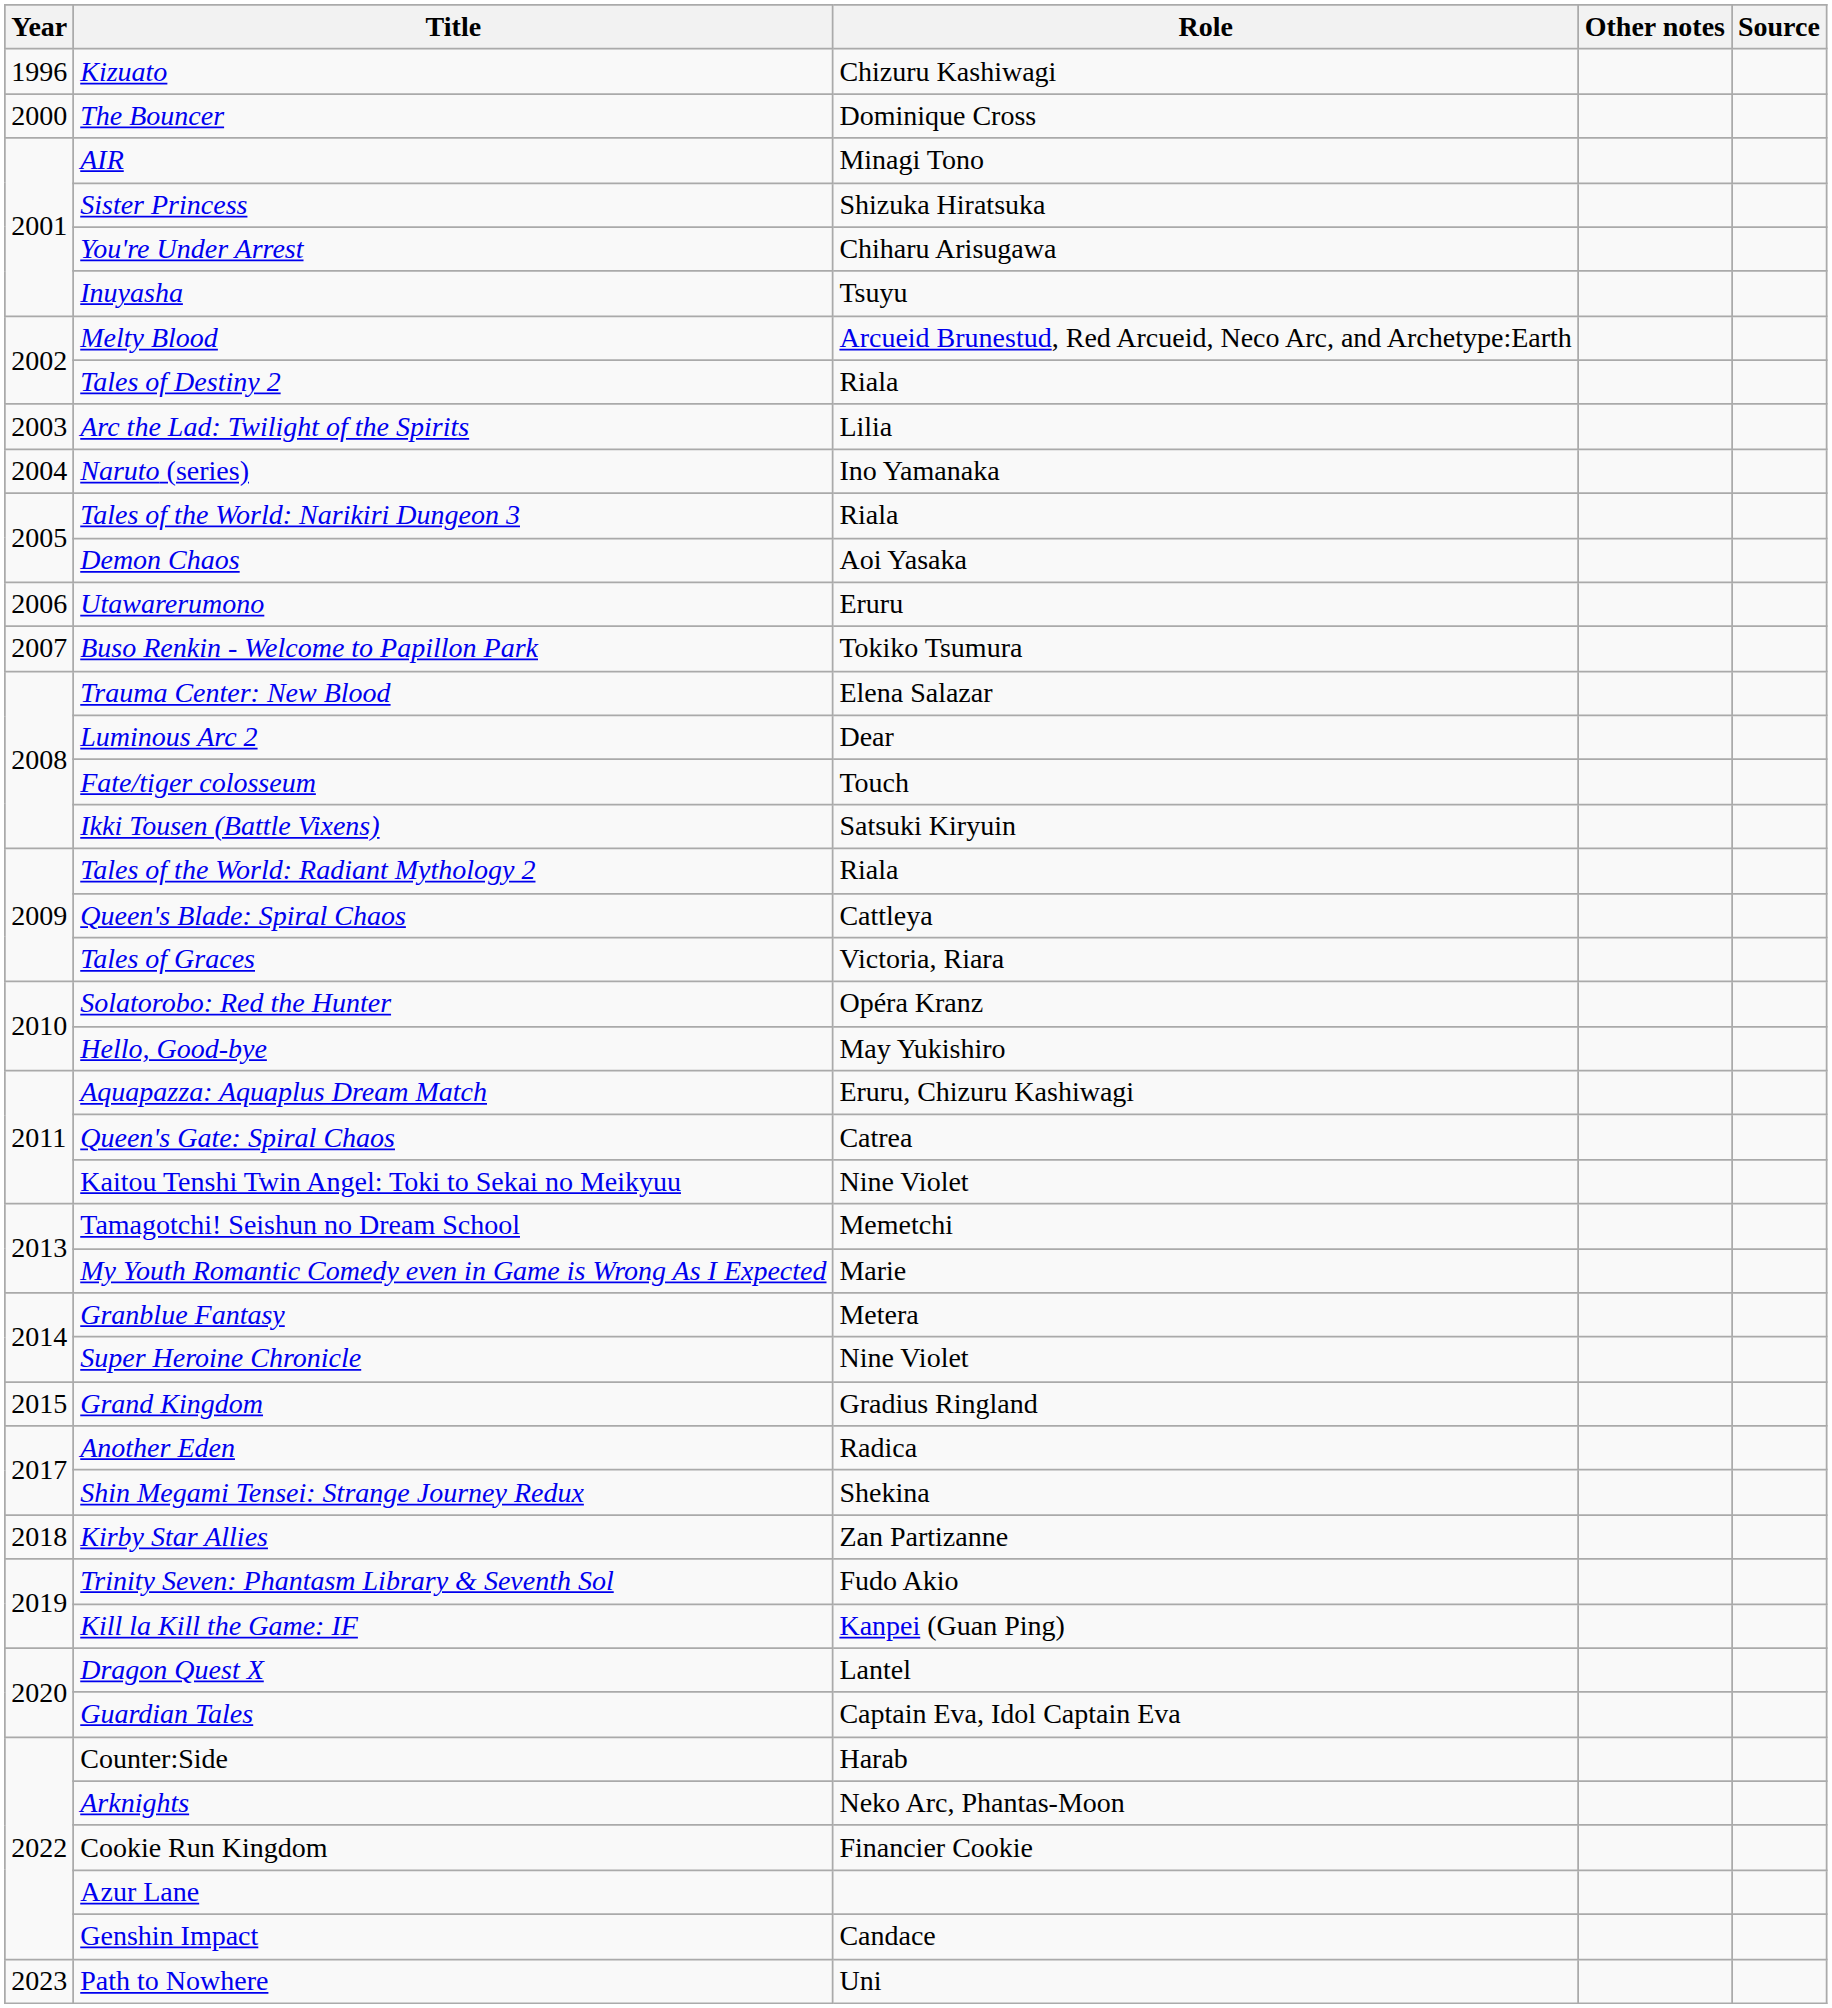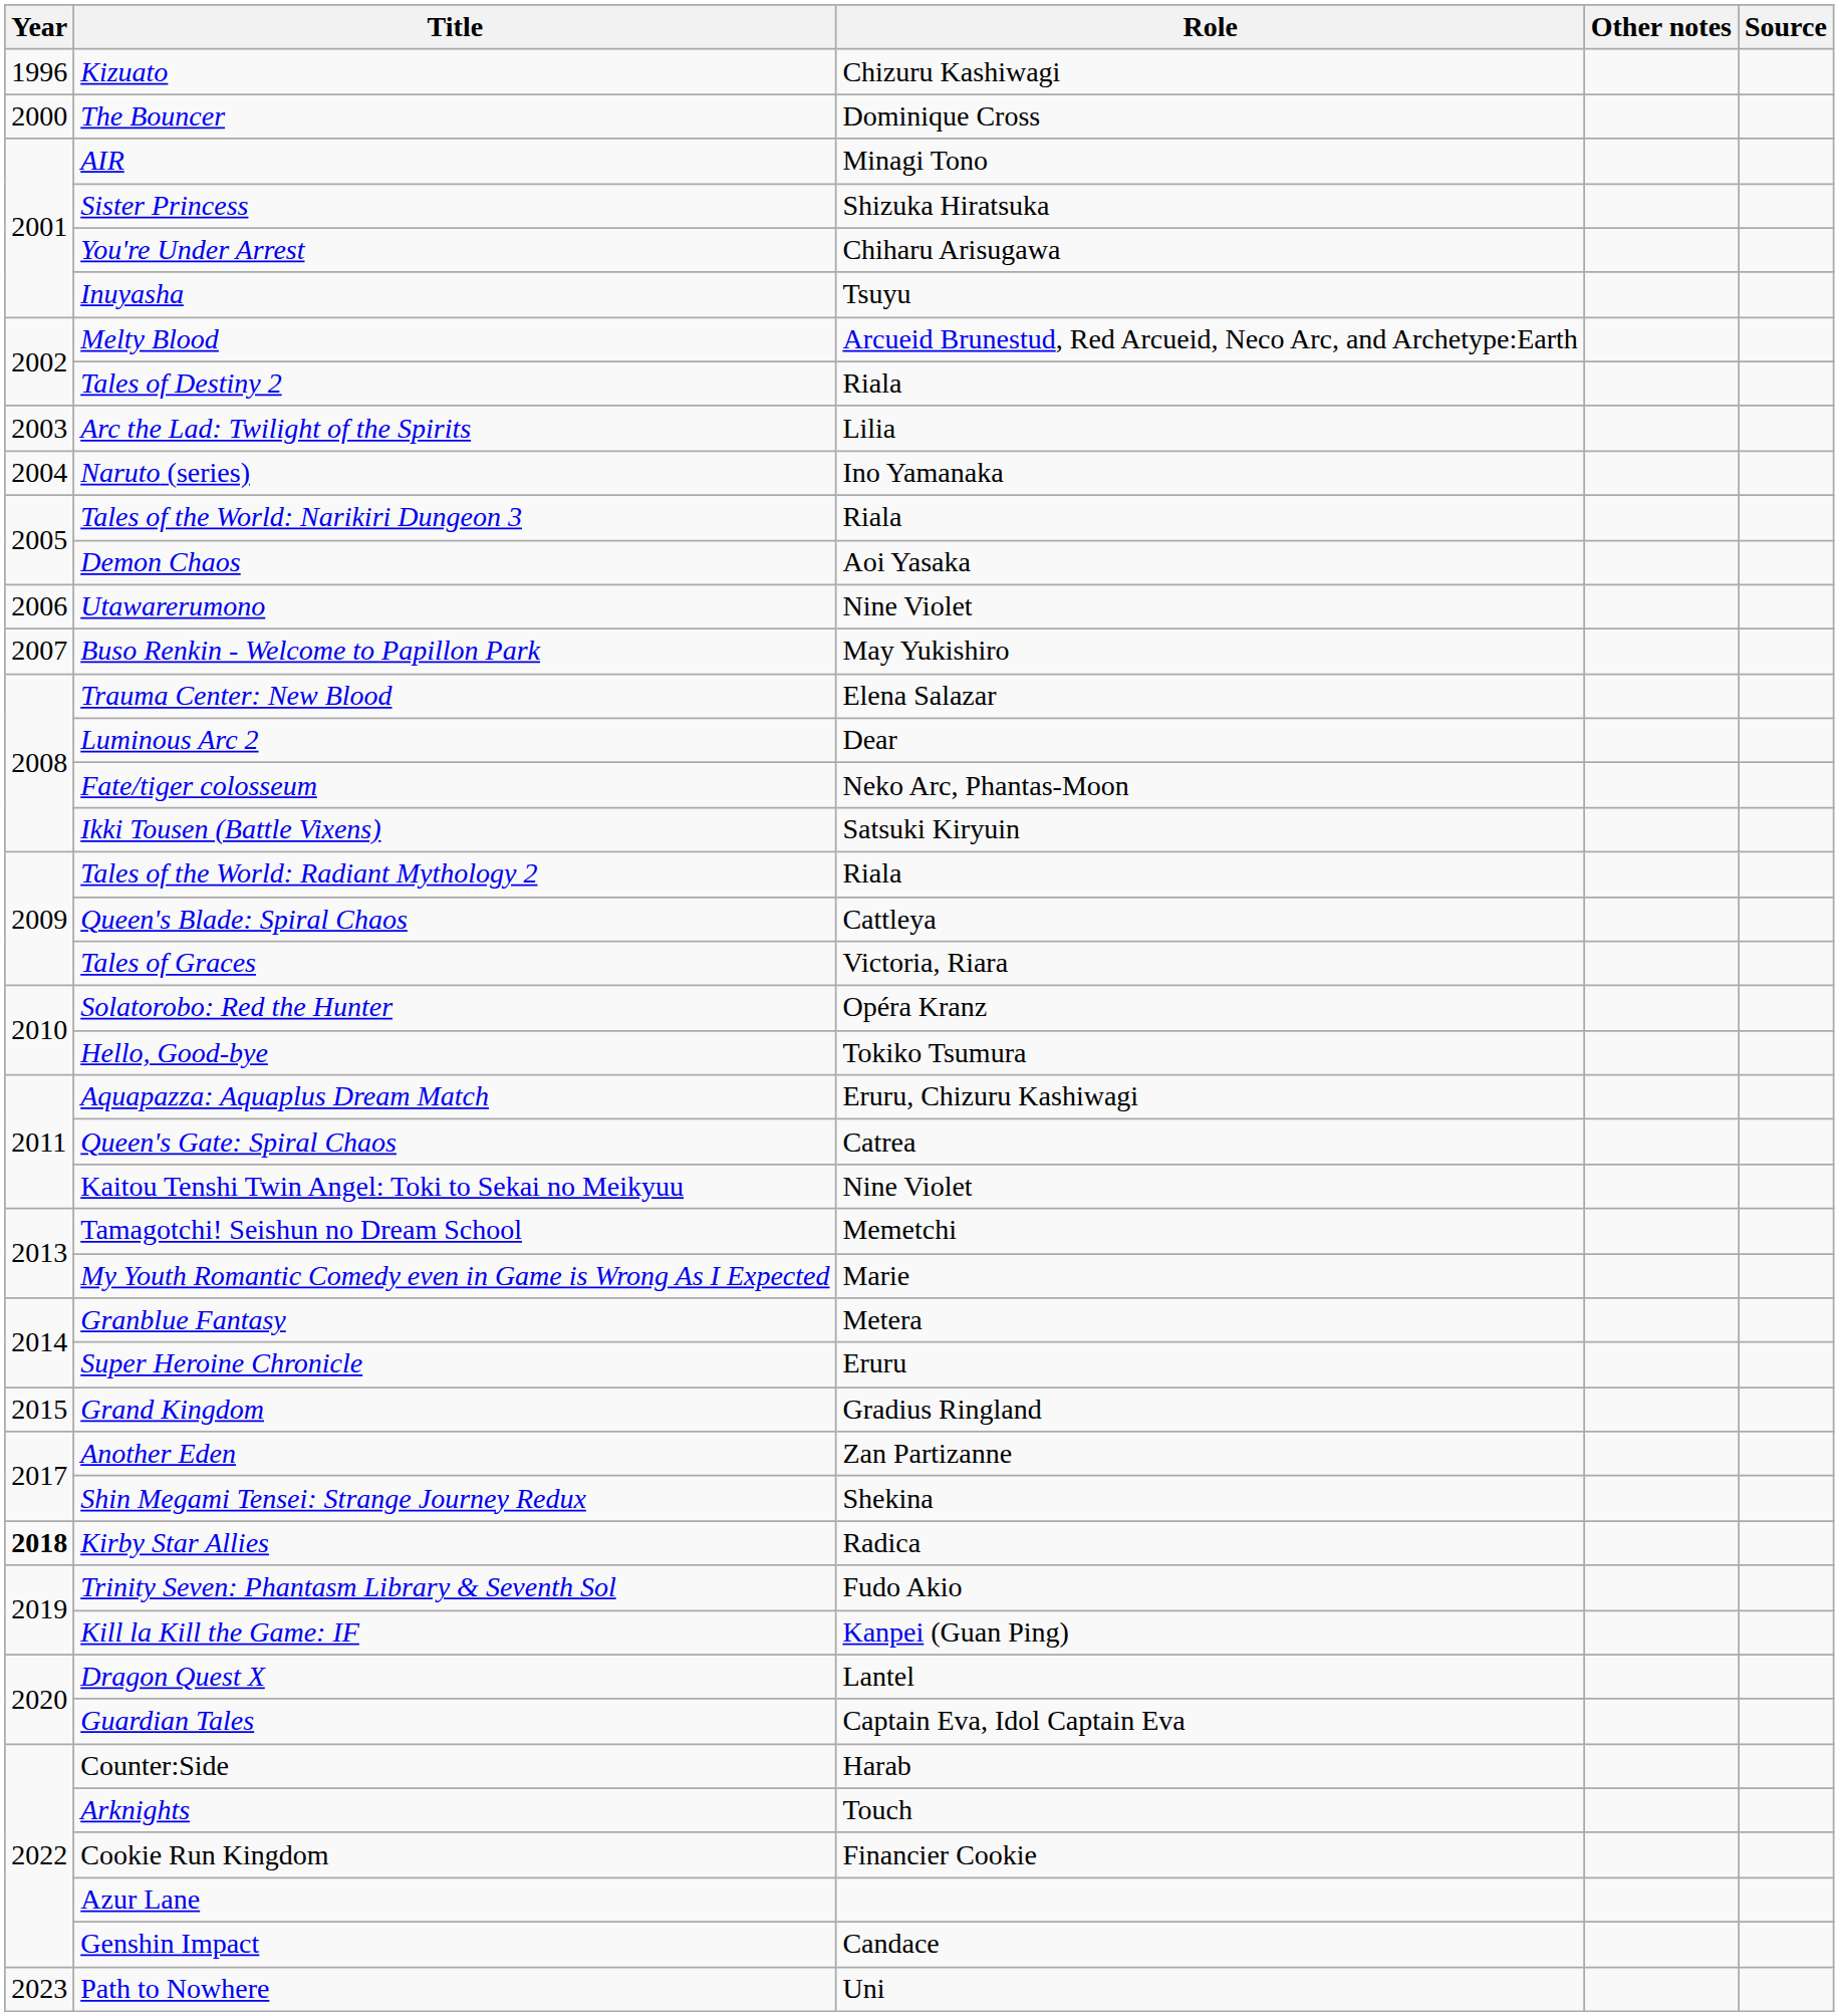Utawarerumono | Role: Eruru -> Nine Violet
Buso Renkin - Welcome to Papillon Park | Role: Tokiko Tsumura -> May Yukishiro
Fate/tiger colosseum | Role: Touch -> Neko Arc, Phantas-Moon
Hello, Good-bye | Role: May Yukishiro -> Tokiko Tsumura
Super Heroine Chronicle | Role: Nine Violet -> Eruru
Another Eden | Role: Radica -> Zan Partizanne
Kirby Star Allies | Year: normal -> bold
Kirby Star Allies | Role: Zan Partizanne -> Radica
Arknights | Role: Neko Arc, Phantas-Moon -> Touch
